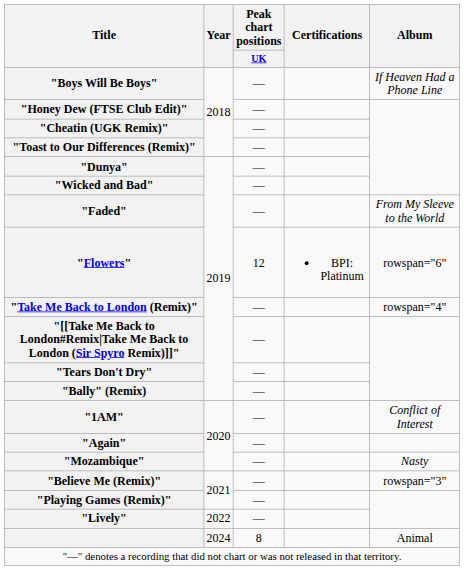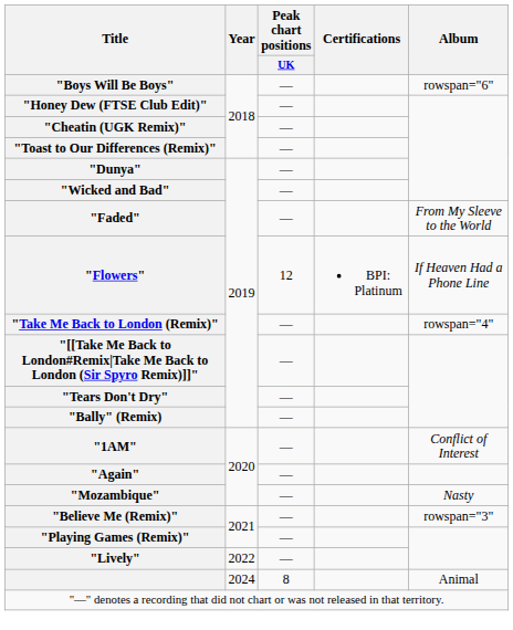"Boys Will Be Boys" | Album: If Heaven Had a Phone Line -> rowspan="6"
"Flowers" | Album: rowspan="6" -> If Heaven Had a Phone Line
